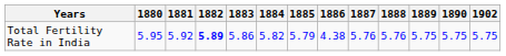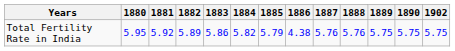row 2 | 1882: bold -> normal
